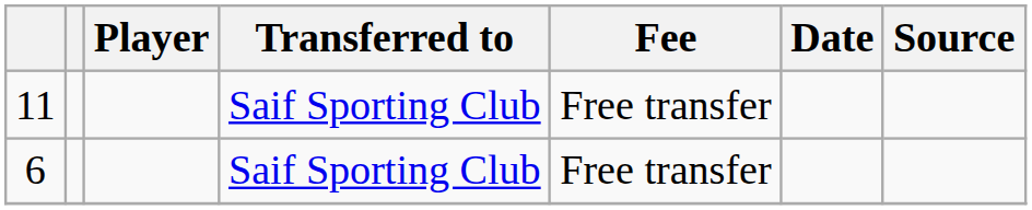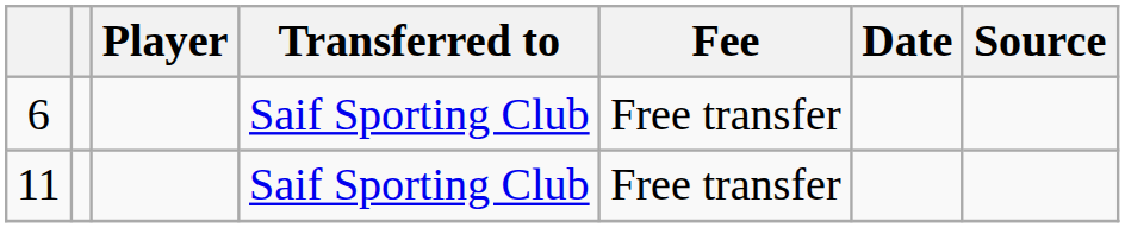rows swapped: 11 <-> 6
